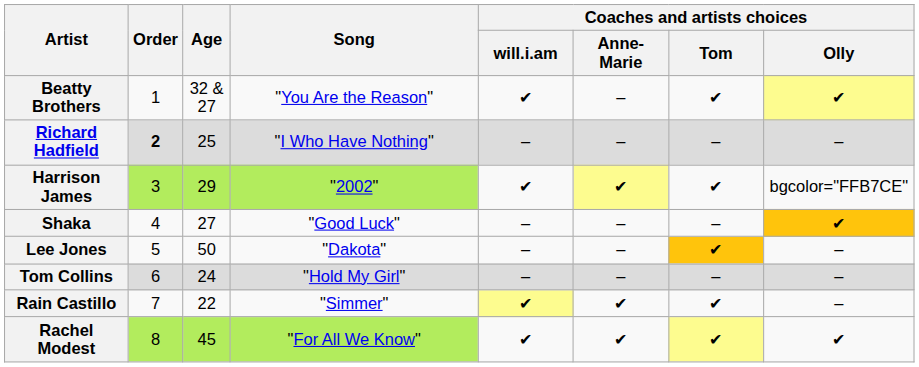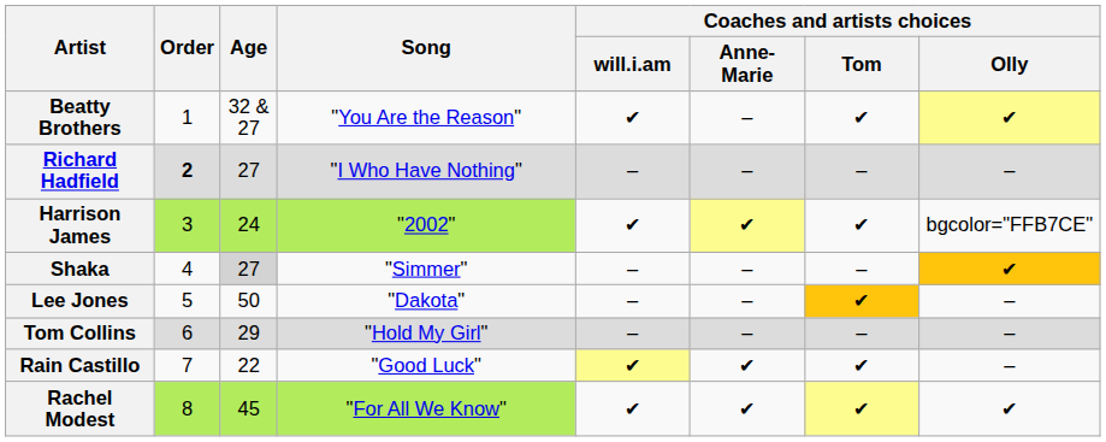Richard Hadfield | Age: 25 -> 27
Harrison James | Age: 29 -> 24
Shaka | Age: no background -> lightgrey background
Shaka | Song: "Good Luck" -> "Simmer"
Tom Collins | Age: 24 -> 29
Rain Castillo | Song: "Simmer" -> "Good Luck"
